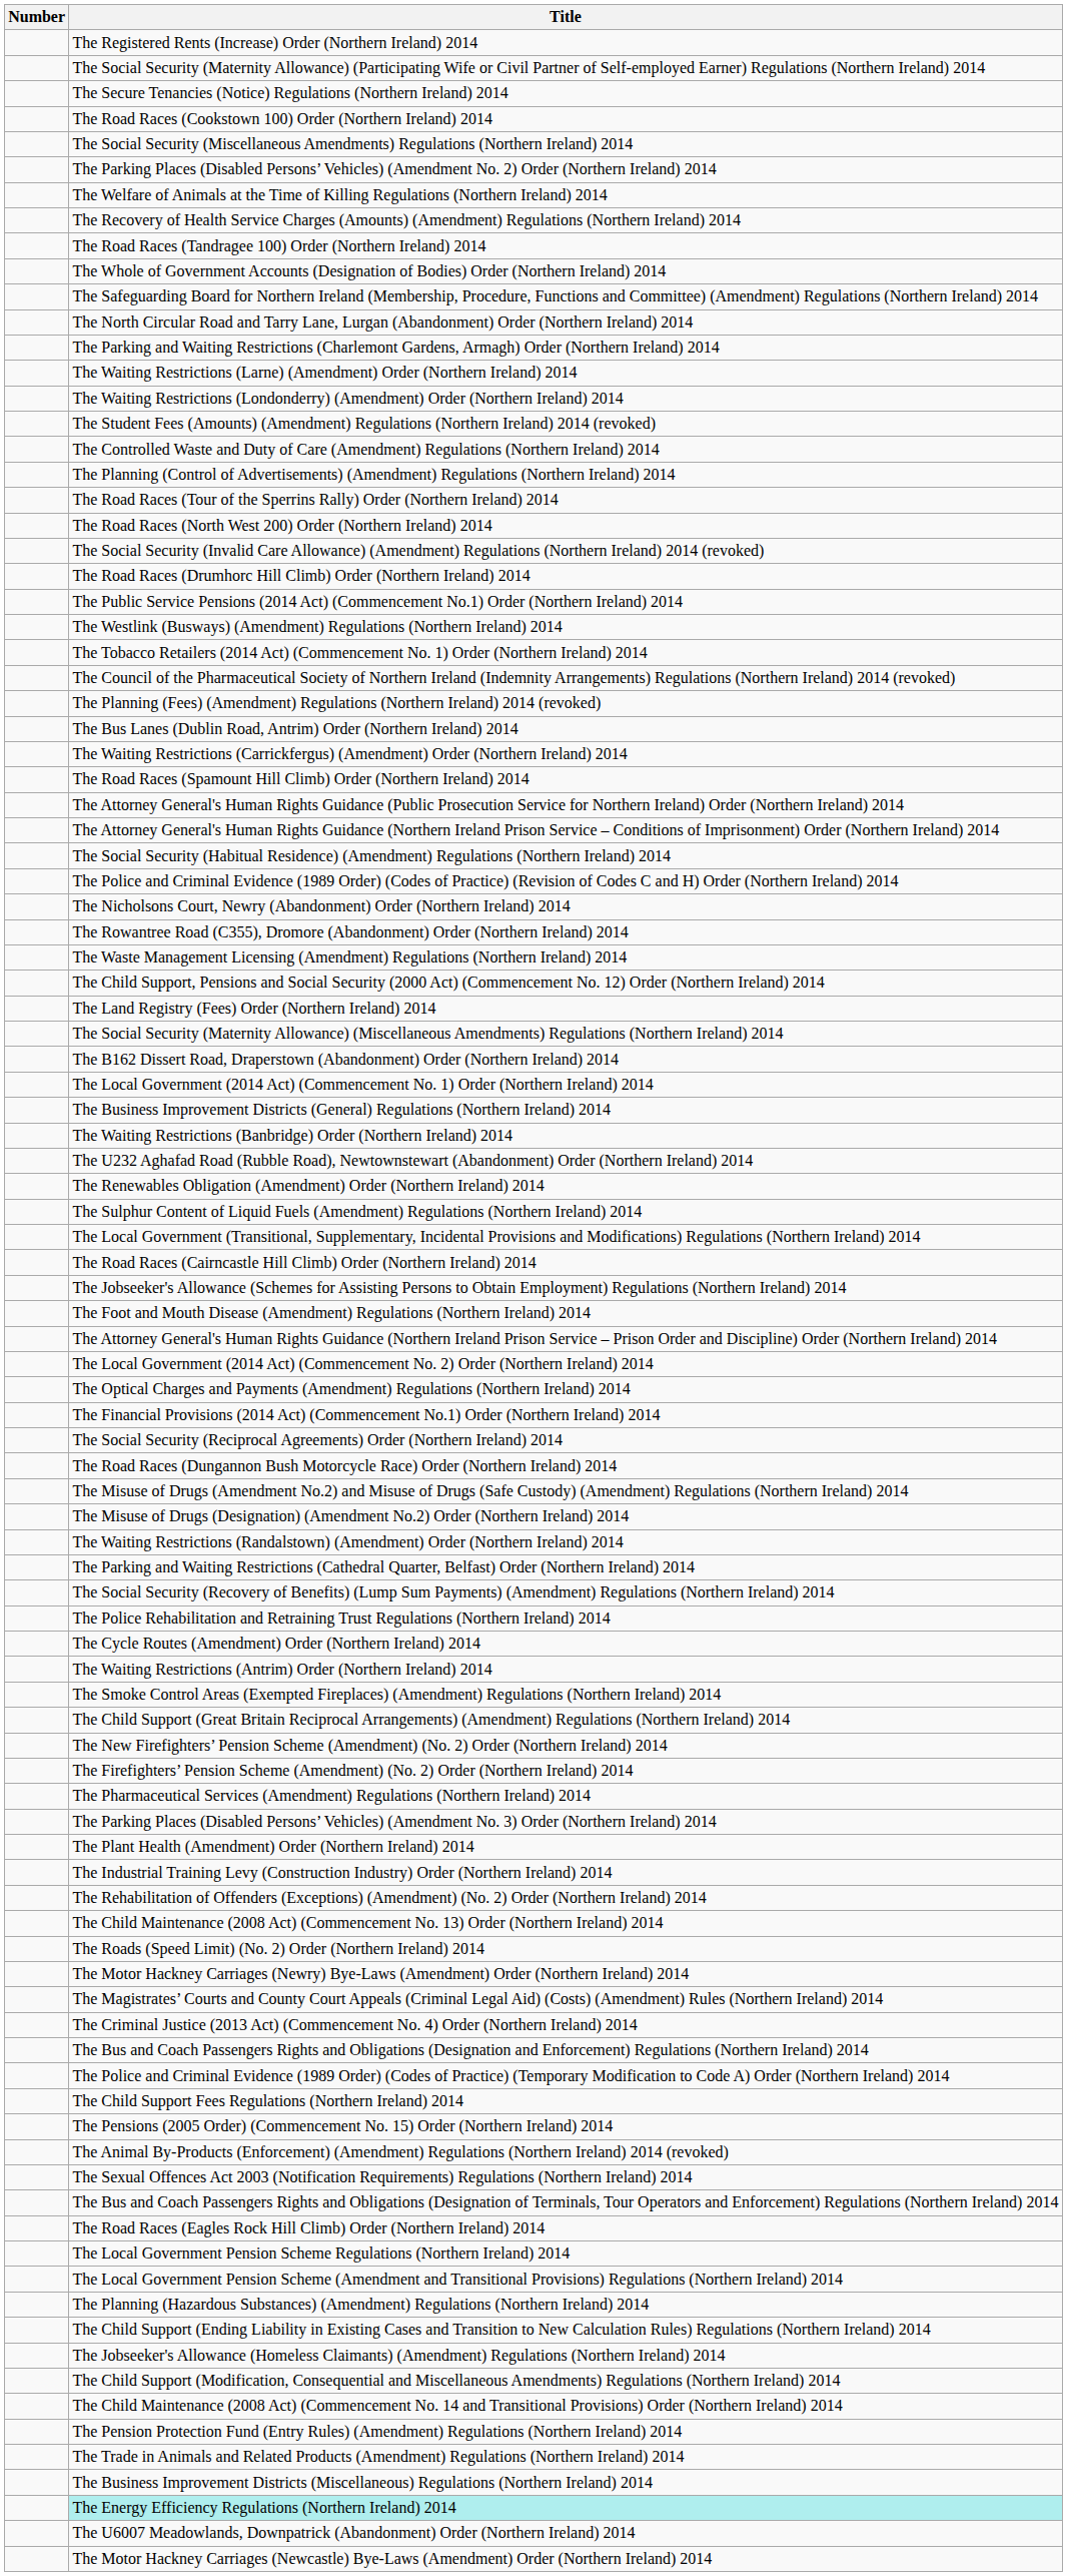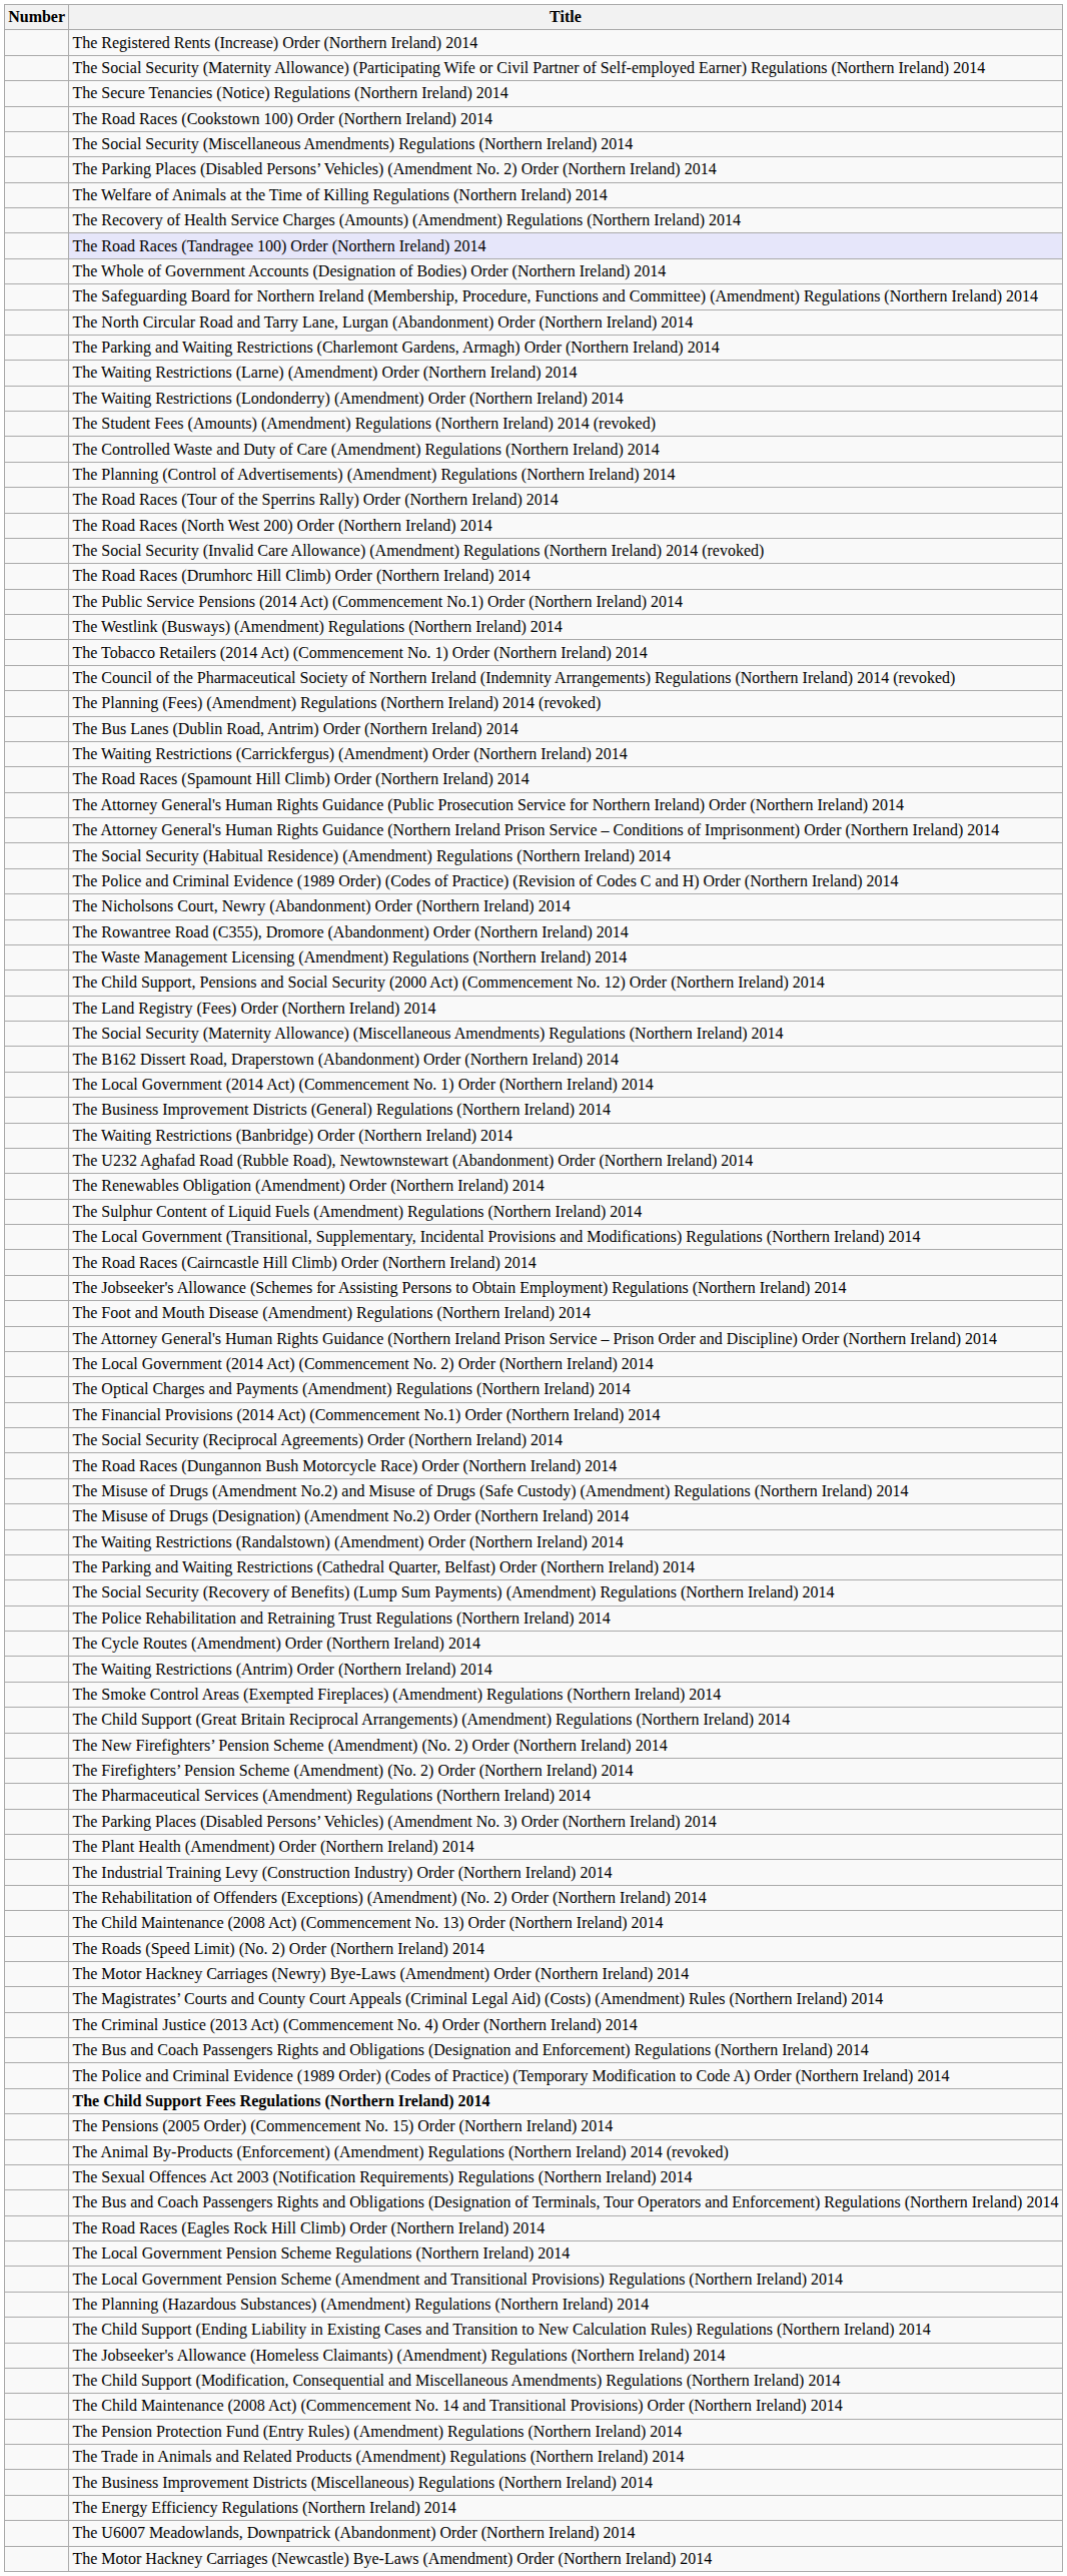The Road Races (Tandragee 100) Order (Northern Ireland) 2014 | Title: no background -> lavender background
The Child Support Fees Regulations (Northern Ireland) 2014 | Title: normal -> bold
The Energy Efficiency Regulations (Northern Ireland) 2014 | Title: paleturquoise background -> no background
